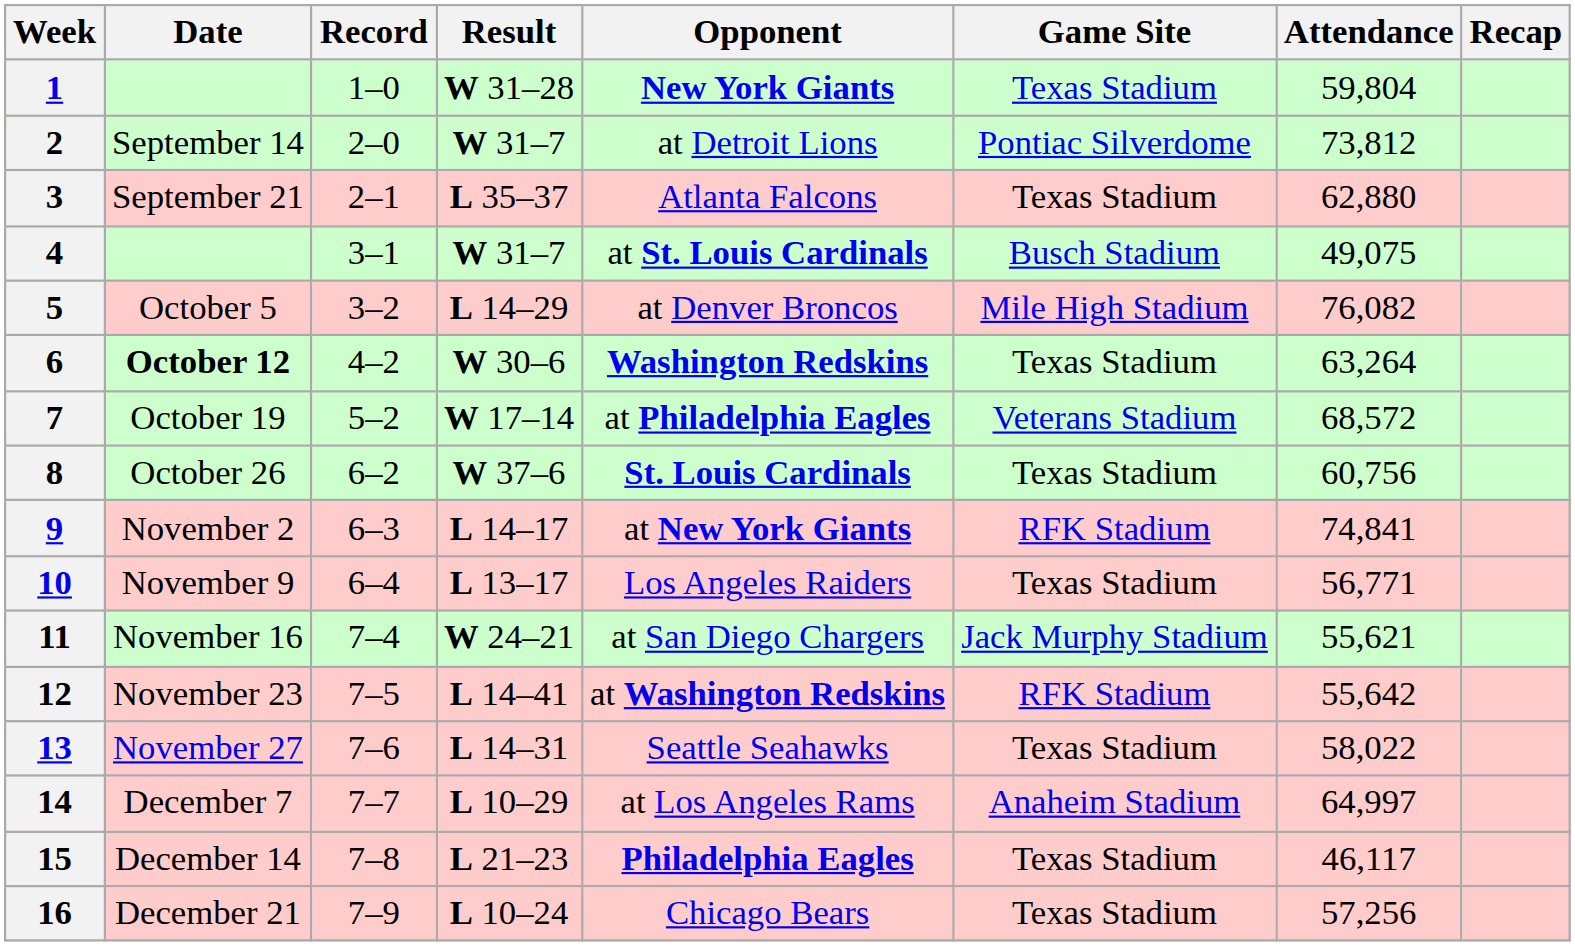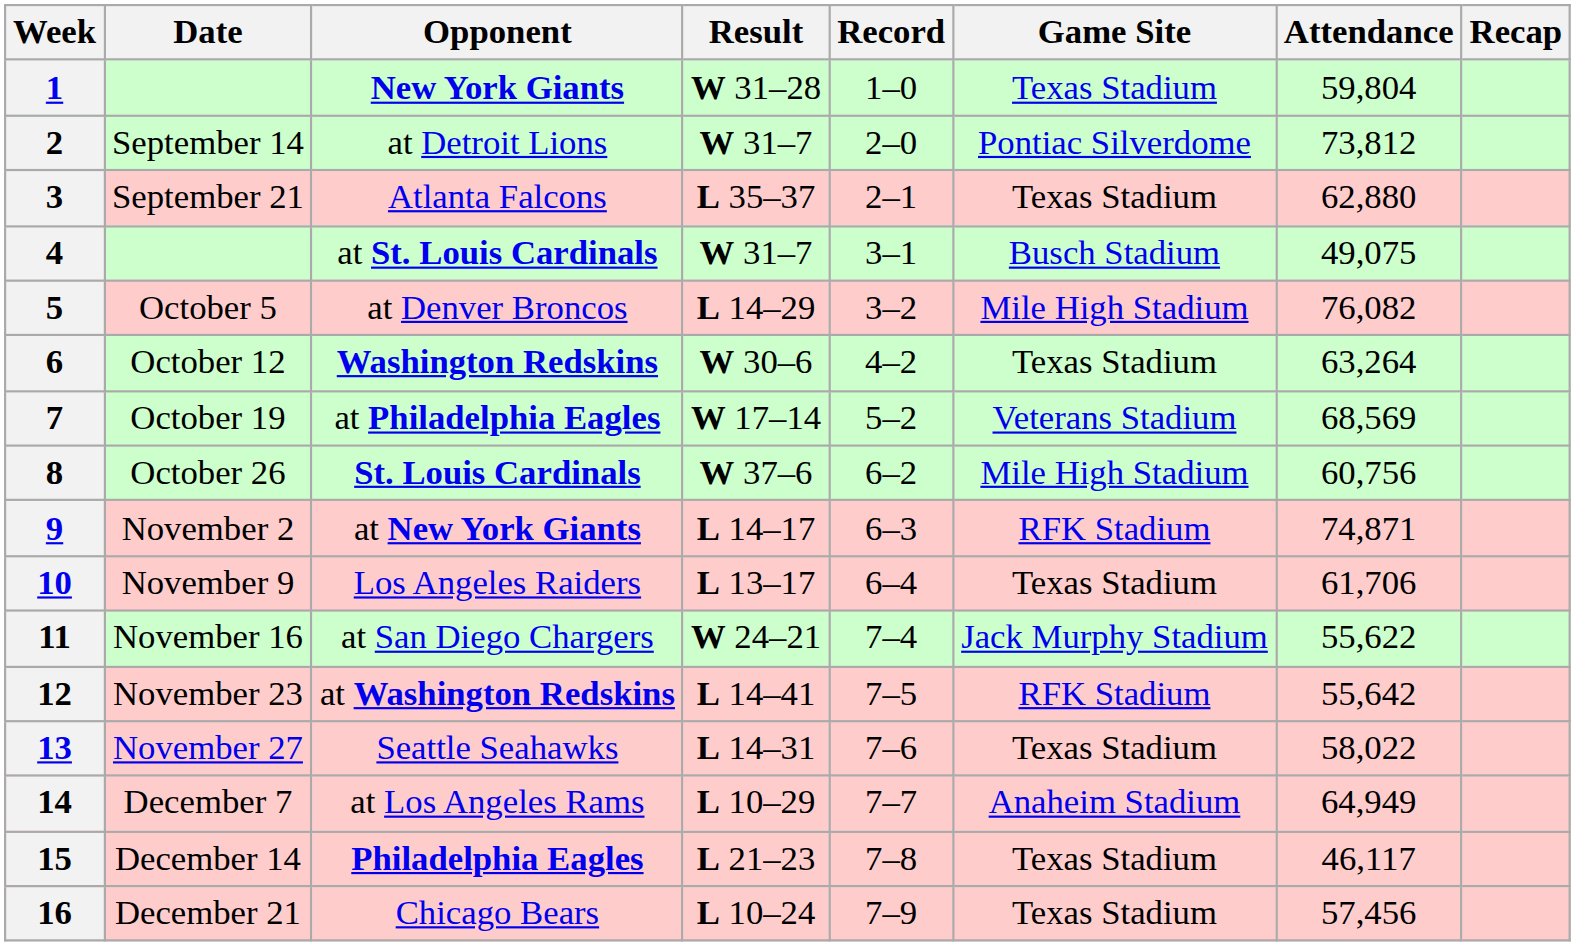columns swapped: Opponent <-> Record
6 | Date: bold -> normal
7 | Attendance: 68,572 -> 68,569
8 | Game Site: Texas Stadium -> Mile High Stadium
9 | Attendance: 74,841 -> 74,871
10 | Attendance: 56,771 -> 61,706
11 | Attendance: 55,621 -> 55,622
14 | Attendance: 64,997 -> 64,949
16 | Attendance: 57,256 -> 57,456
